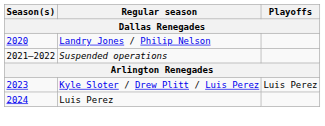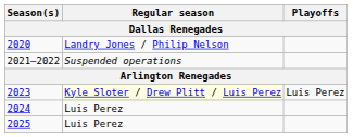2023 | Regular season: no background -> lightyellow background
+ row: 2025 | Luis Perez
